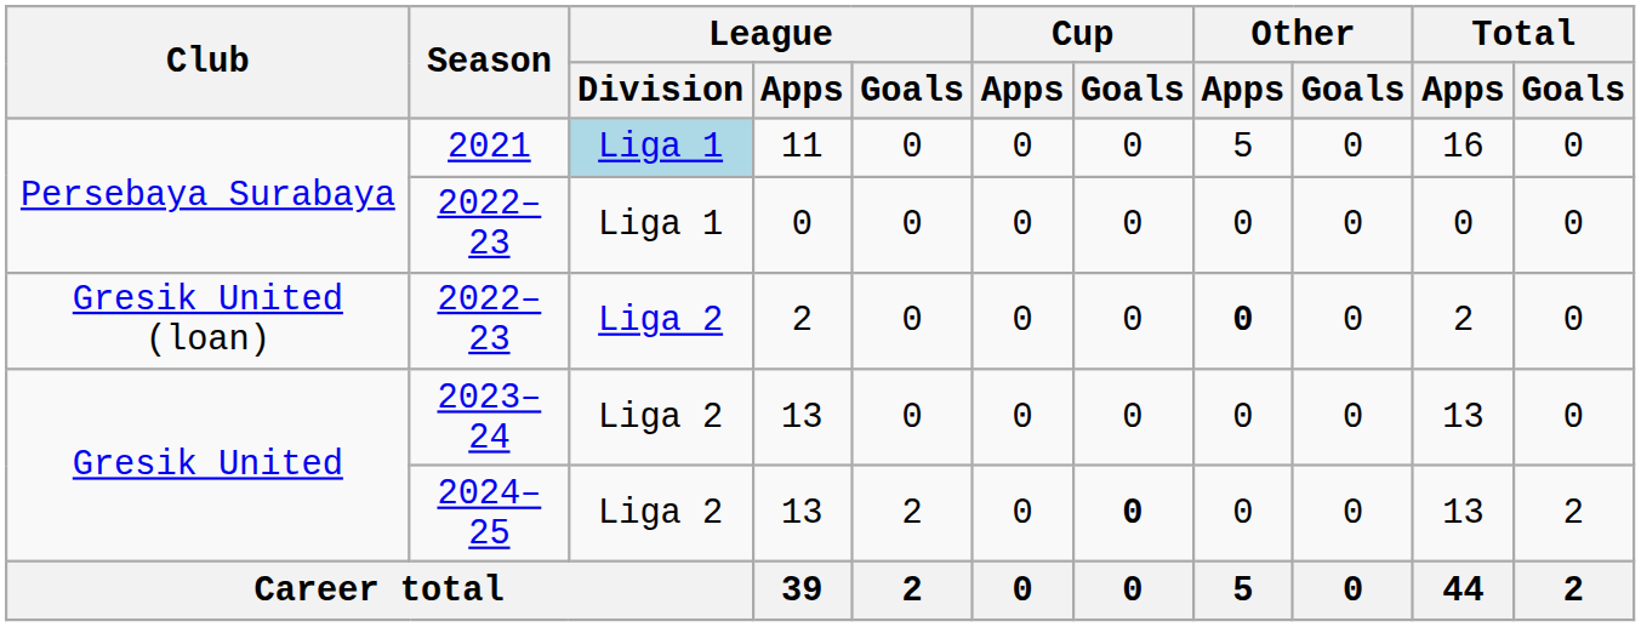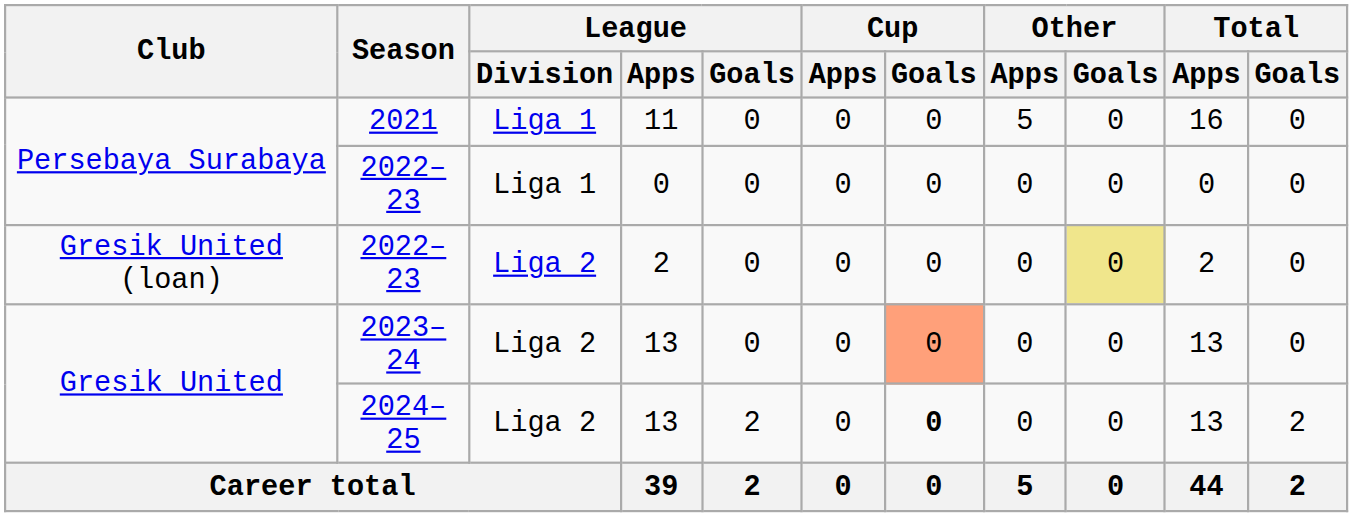2021 | League / Division: lightblue background -> no background
2022–23 / 2 | Other / Apps: bold -> normal
2022–23 / 2 | Other / Goals: no background -> khaki background
2023–24 | Cup / Goals: no background -> lightsalmon background
